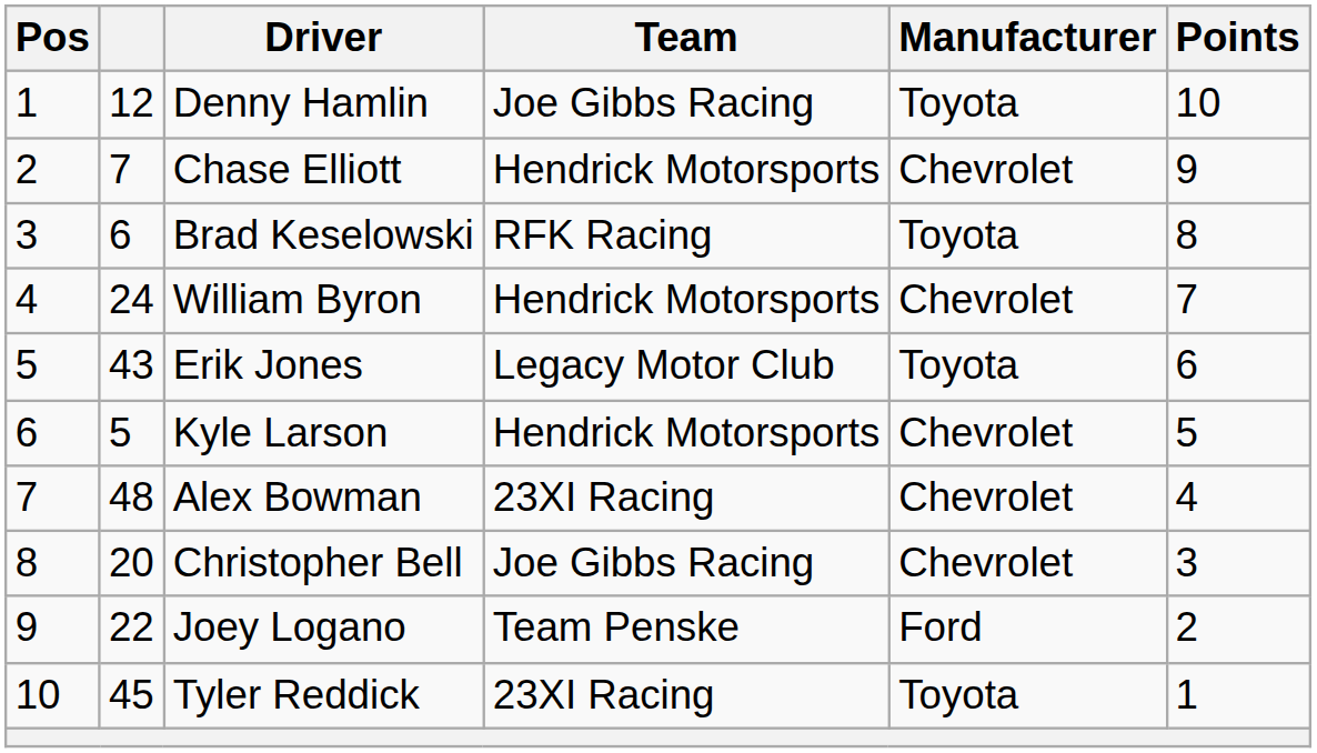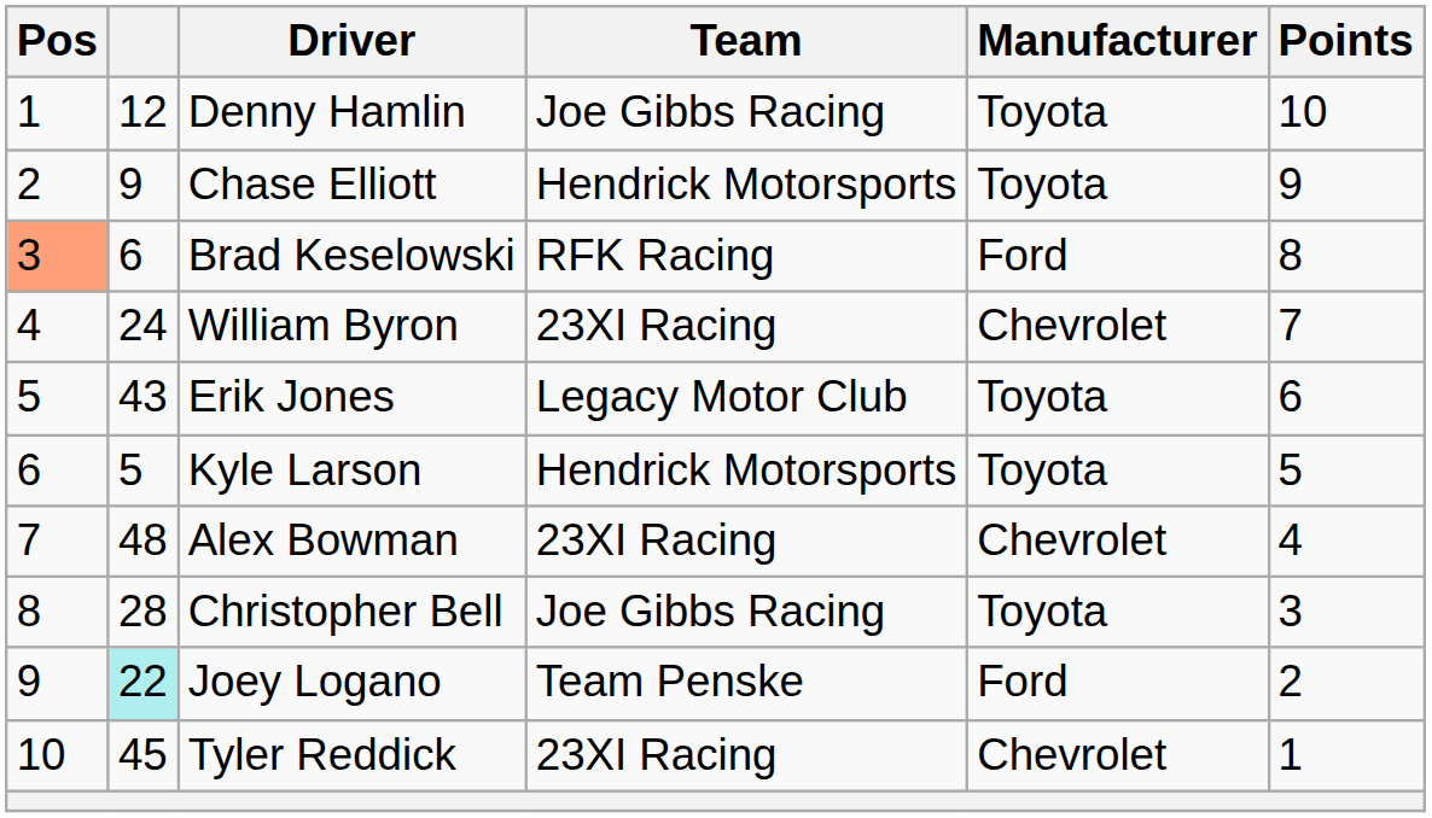Chase Elliott | column 2: 7 -> 9
Chase Elliott | Manufacturer: Chevrolet -> Toyota
Brad Keselowski | Pos: no background -> lightsalmon background
Brad Keselowski | Manufacturer: Toyota -> Ford
William Byron | Team: Hendrick Motorsports -> 23XI Racing
Kyle Larson | Manufacturer: Chevrolet -> Toyota
Christopher Bell | column 2: 20 -> 28
Christopher Bell | Manufacturer: Chevrolet -> Toyota
Joey Logano | column 2: no background -> paleturquoise background
Tyler Reddick | Manufacturer: Toyota -> Chevrolet
